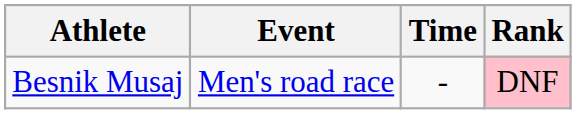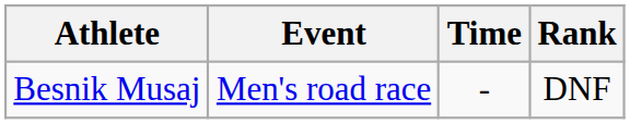Besnik Musaj | Rank: pink background -> no background
